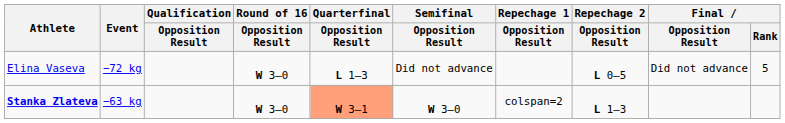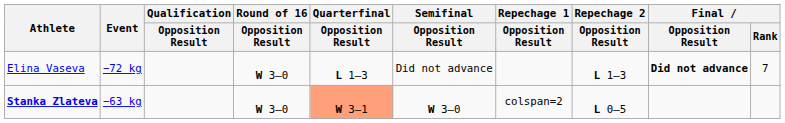Elina Vaseva | Repechage 2 / Opposition Result: L 0–5 -> L 1–3
Elina Vaseva | Final / Opposition Result: normal -> bold
Elina Vaseva | Final / Rank: 5 -> 7
Stanka Zlateva | Repechage 2 / Opposition Result: L 1–3 -> L 0–5
